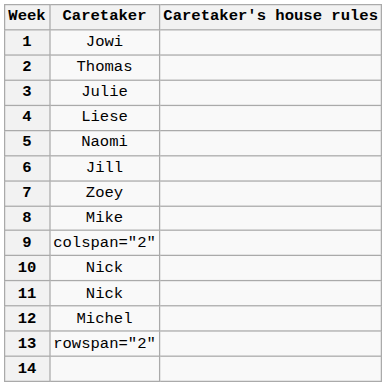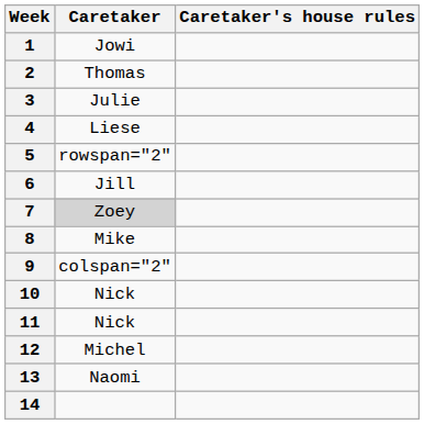5 | Caretaker: Naomi -> rowspan="2"
7 | Caretaker: no background -> lightgrey background
13 | Caretaker: rowspan="2" -> Naomi
